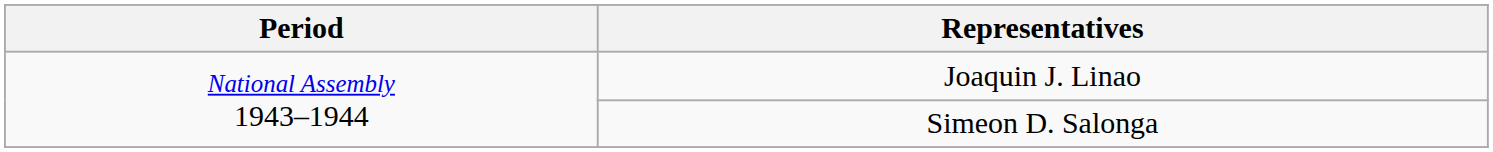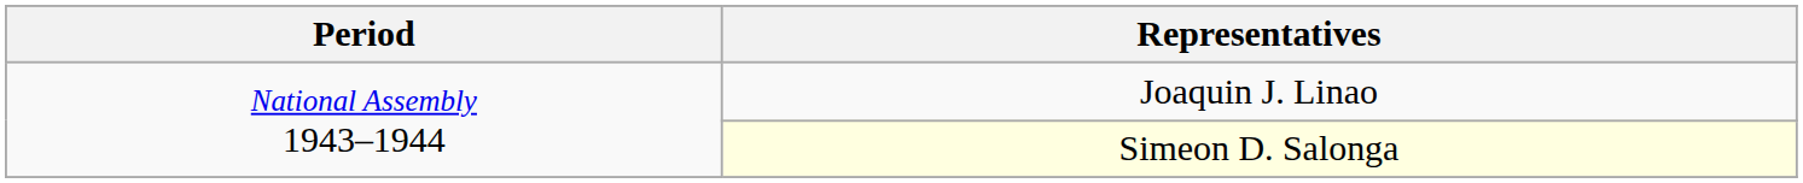Simeon D. Salonga | Representatives: no background -> lightyellow background
